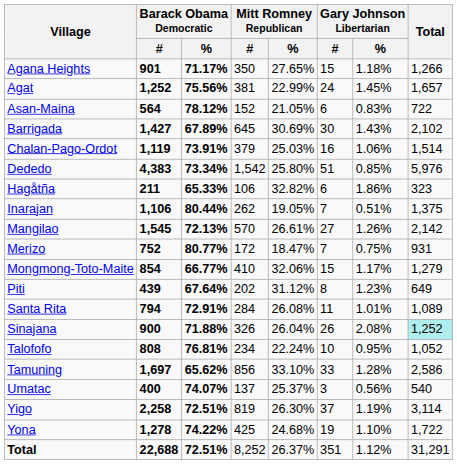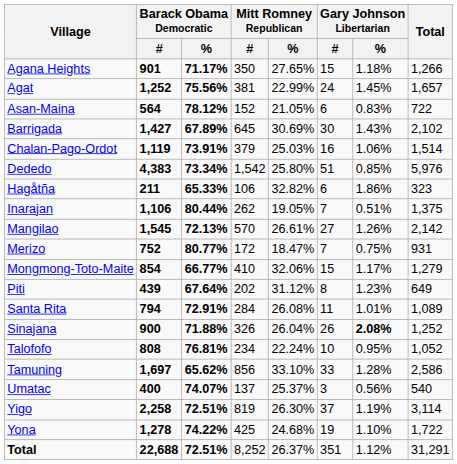Sinajana | Gary Johnson Libertarian / %: normal -> bold
Sinajana | Total: paleturquoise background -> no background
